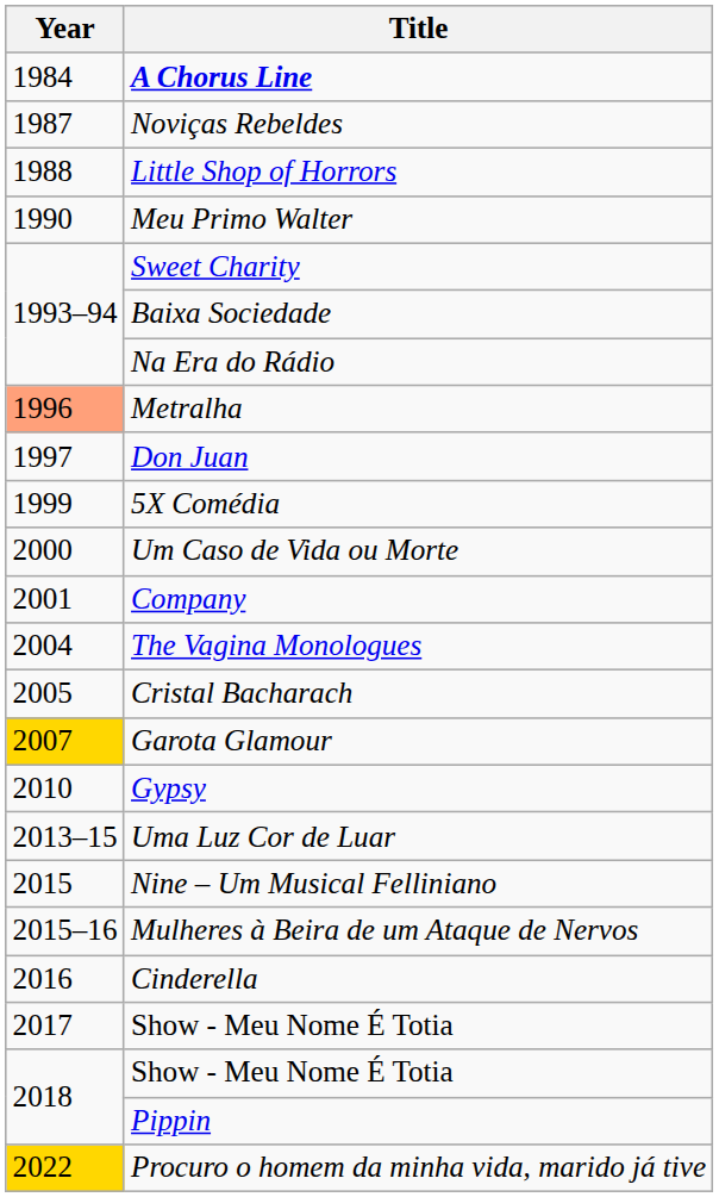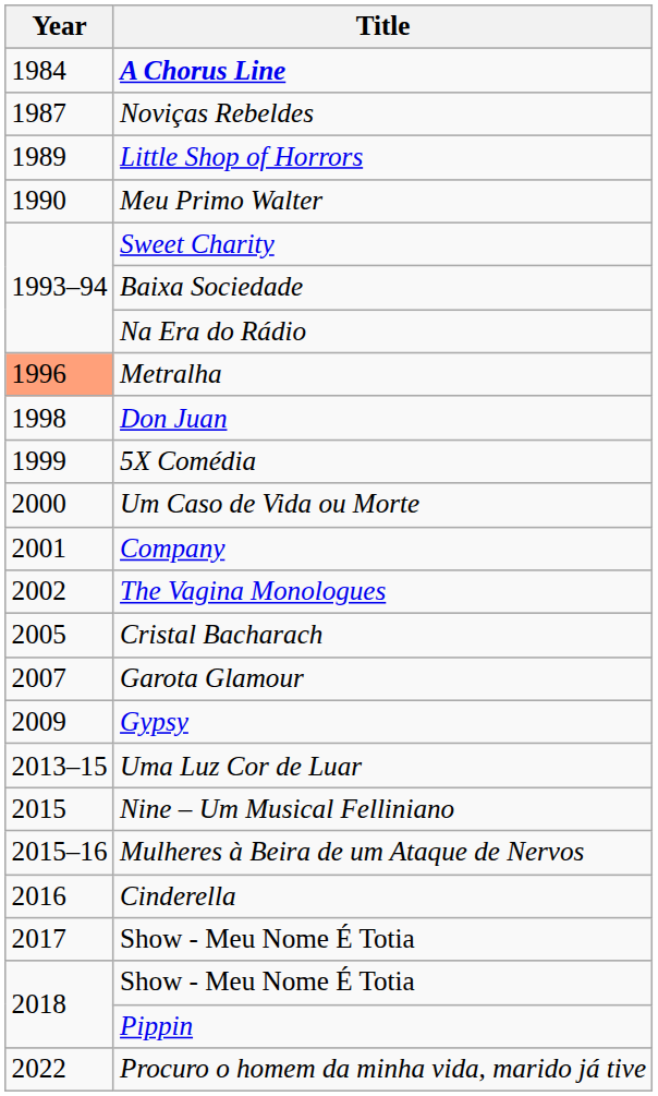row 4 | Year: 1988 -> 1989
row 10 | Year: 1997 -> 1998
row 14 | Year: 2004 -> 2002
row 16 | Year: gold background -> no background
row 17 | Year: 2010 -> 2009
row 25 | Year: gold background -> no background
